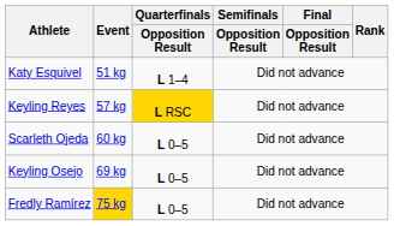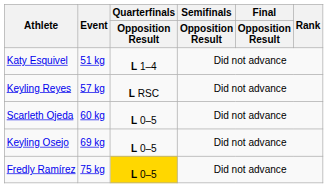Keyling Reyes | Quarterfinals / Opposition Result: gold background -> no background
Fredly Ramírez | Event: gold background -> no background
Fredly Ramírez | Quarterfinals / Opposition Result: no background -> gold background
